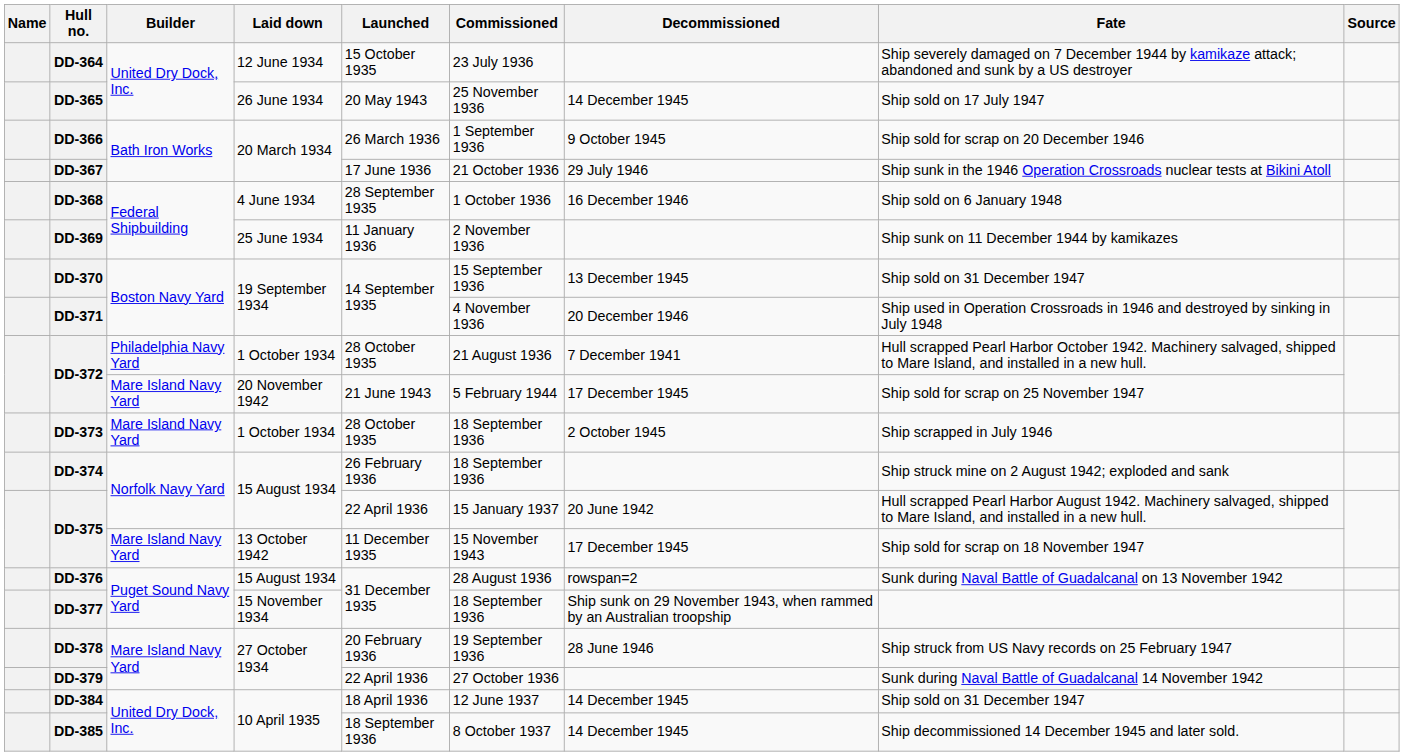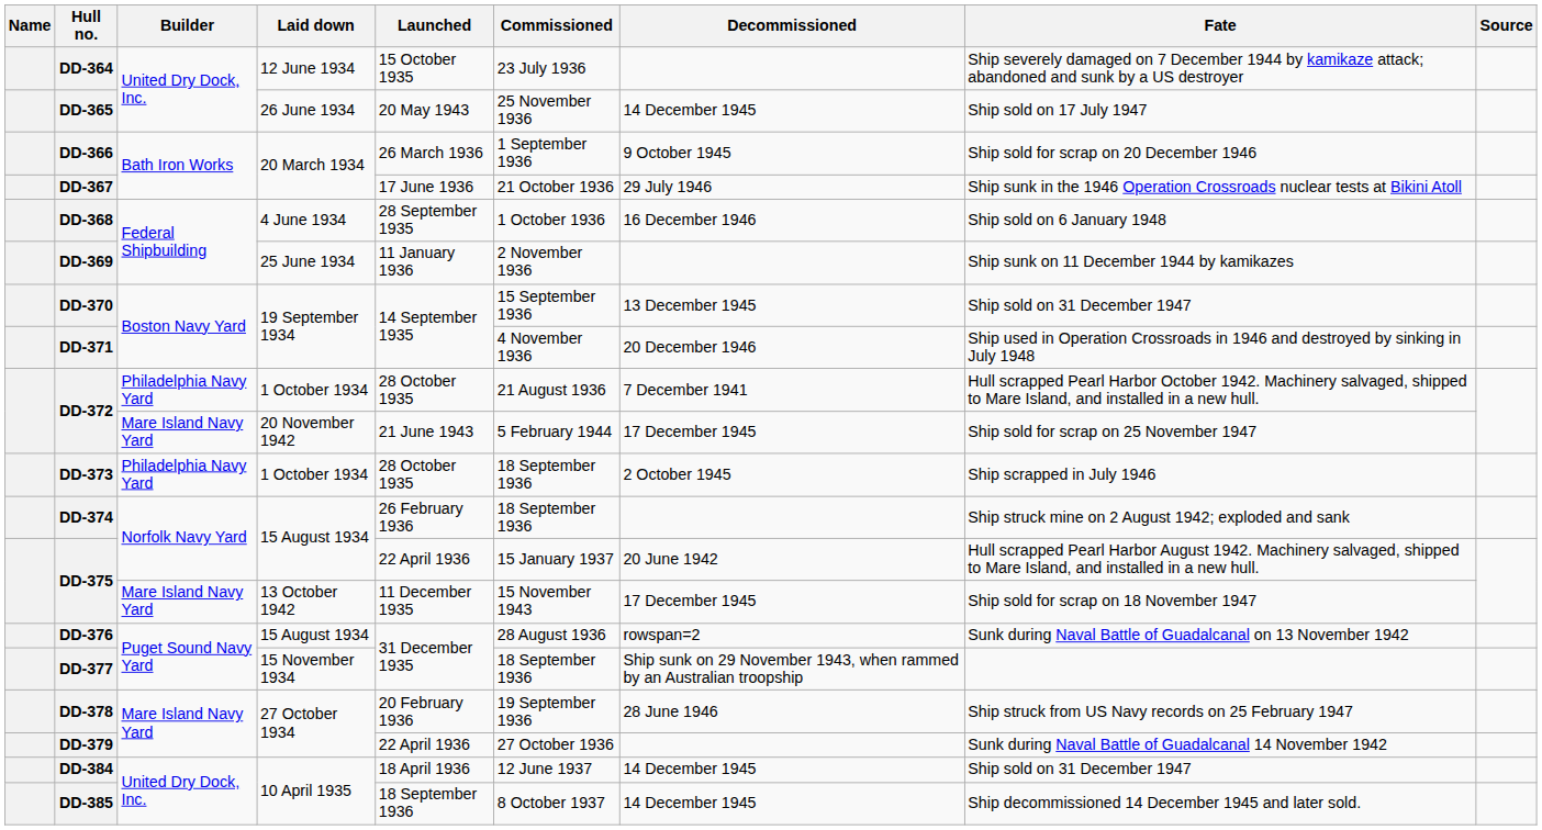DD-373 | Builder: Mare Island Navy Yard -> Philadelphia Navy Yard
